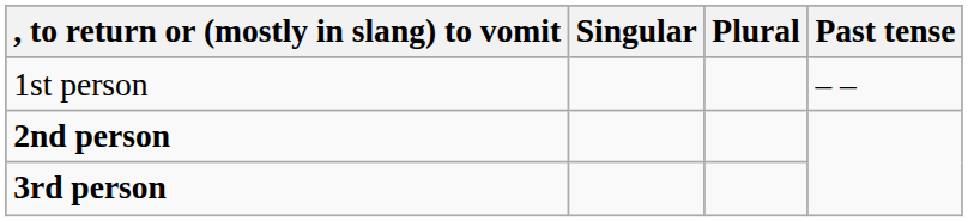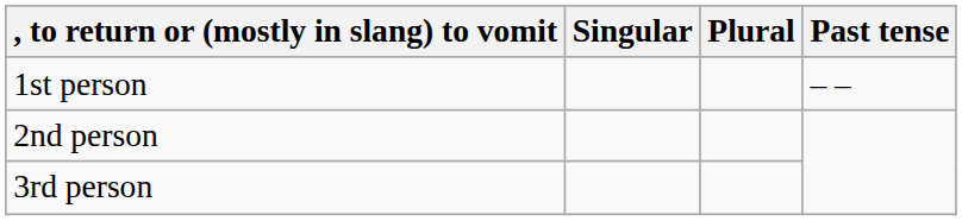2nd person | , to return or (mostly in slang) to vomit: bold -> normal
3rd person | , to return or (mostly in slang) to vomit: bold -> normal
